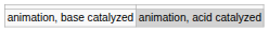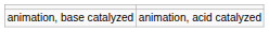animation, base catalyzed | column 2: lightgrey background -> no background
